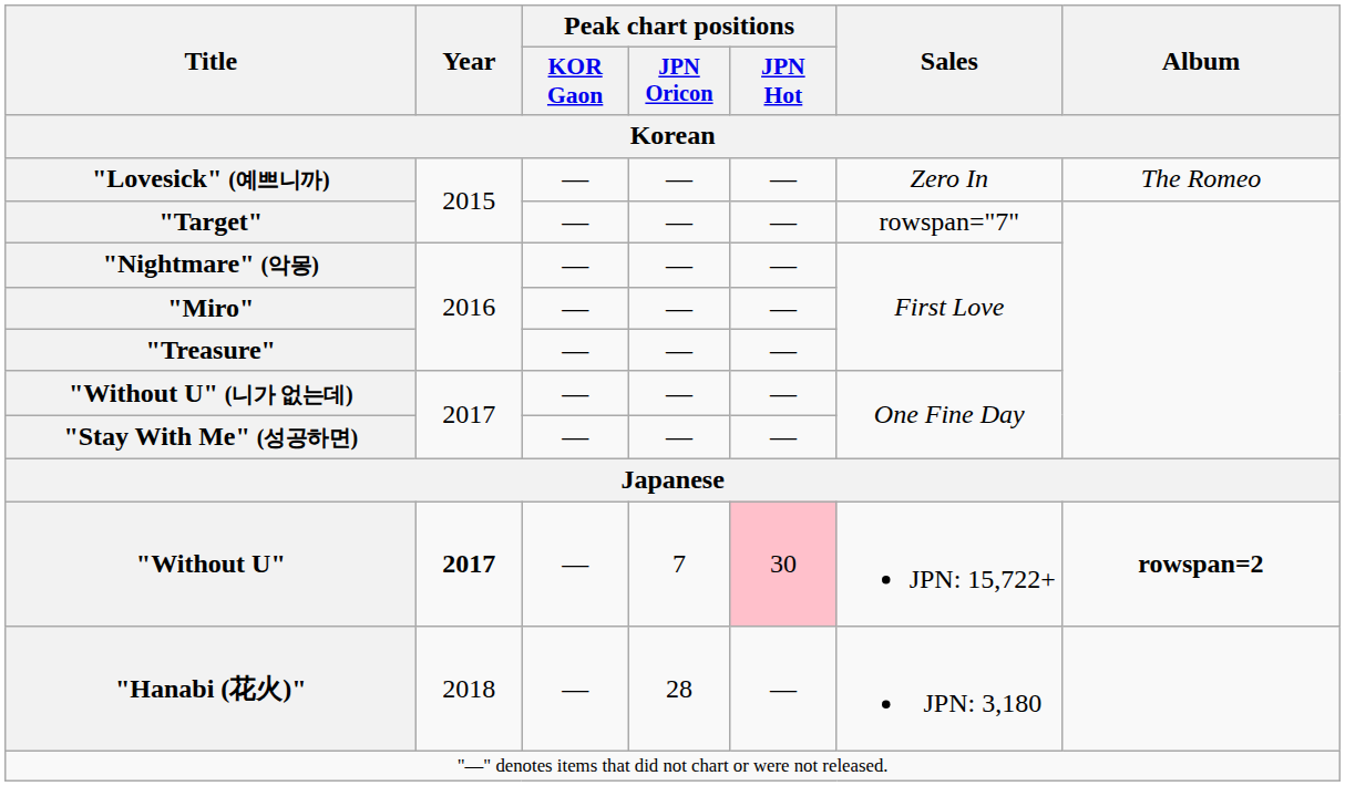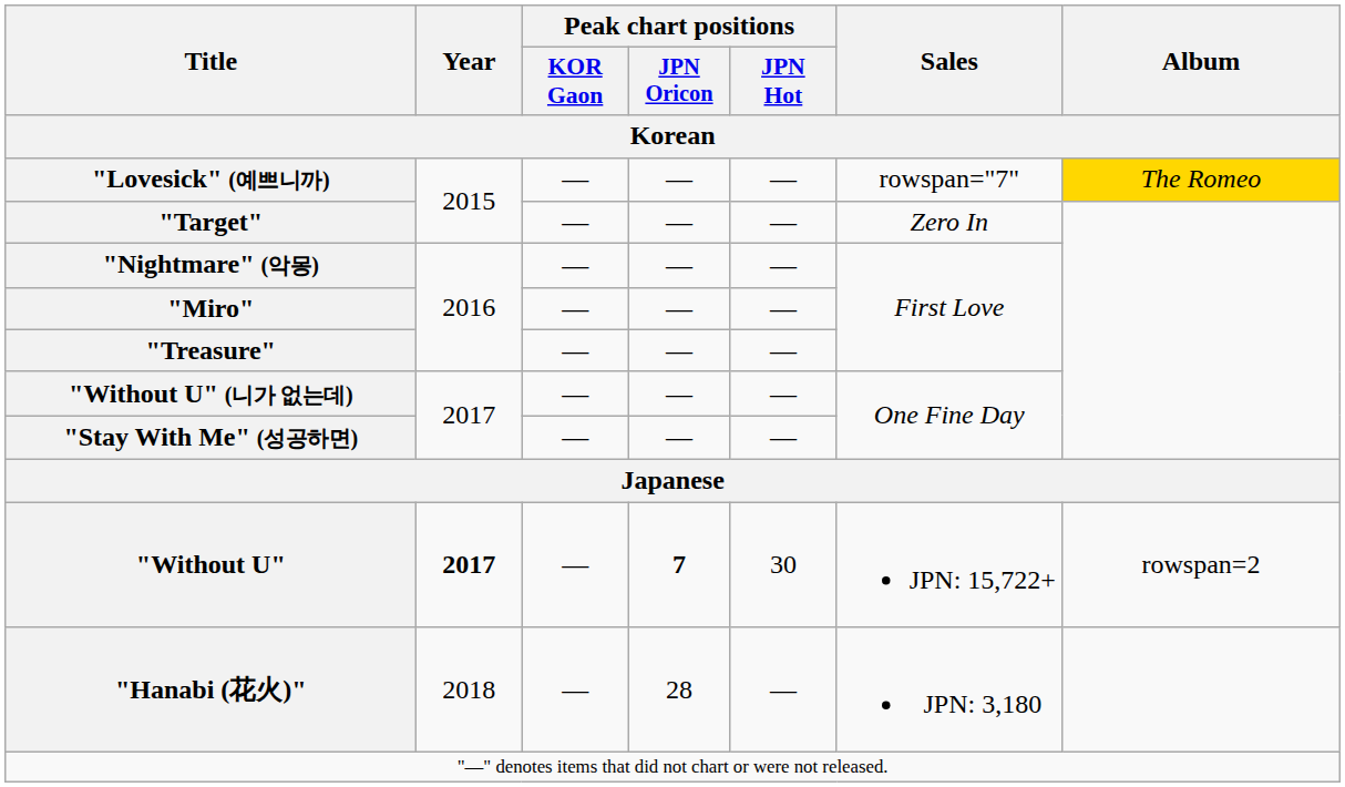"Lovesick" (예쁘니까) | Sales: Zero In -> rowspan="7"
"Lovesick" (예쁘니까) | Album: no background -> gold background
"Target" | Sales: rowspan="7" -> Zero In
"Without U" | Peak chart positions / JPN Oricon: normal -> bold
"Without U" | Peak chart positions / JPN Hot: pink background -> no background
"Without U" | Album: bold -> normal
